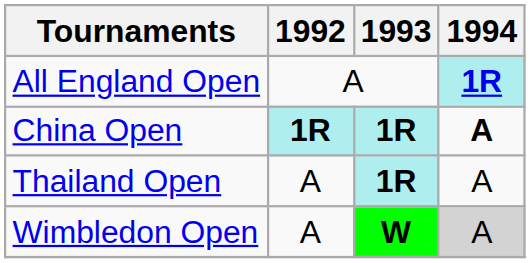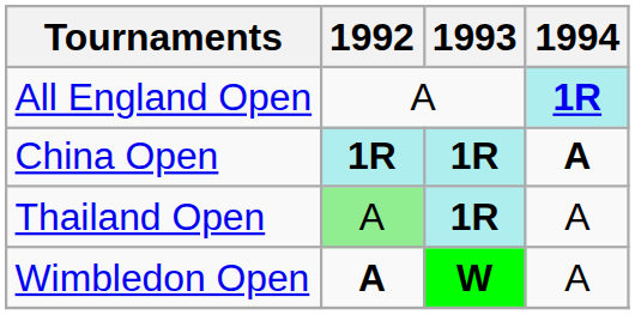Thailand Open | 1992: no background -> lightgreen background
Wimbledon Open | 1992: normal -> bold
Wimbledon Open | 1994: lightgrey background -> no background
